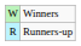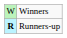Runners-up | column 1: normal -> bold
